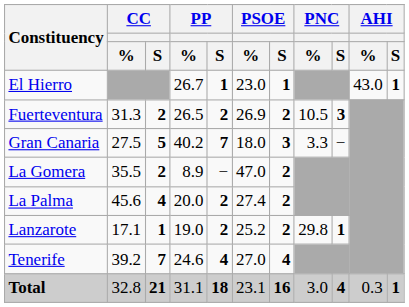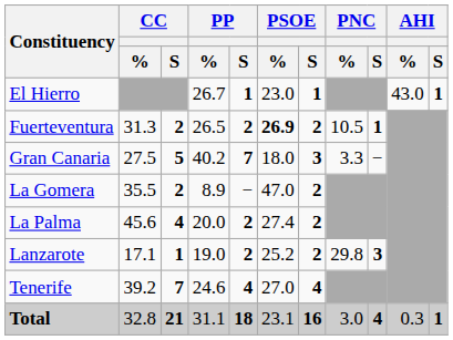Fuerteventura | PSOE / %: normal -> bold
Fuerteventura | PNC / S: 3 -> 1
Lanzarote | PNC / S: 1 -> 3
